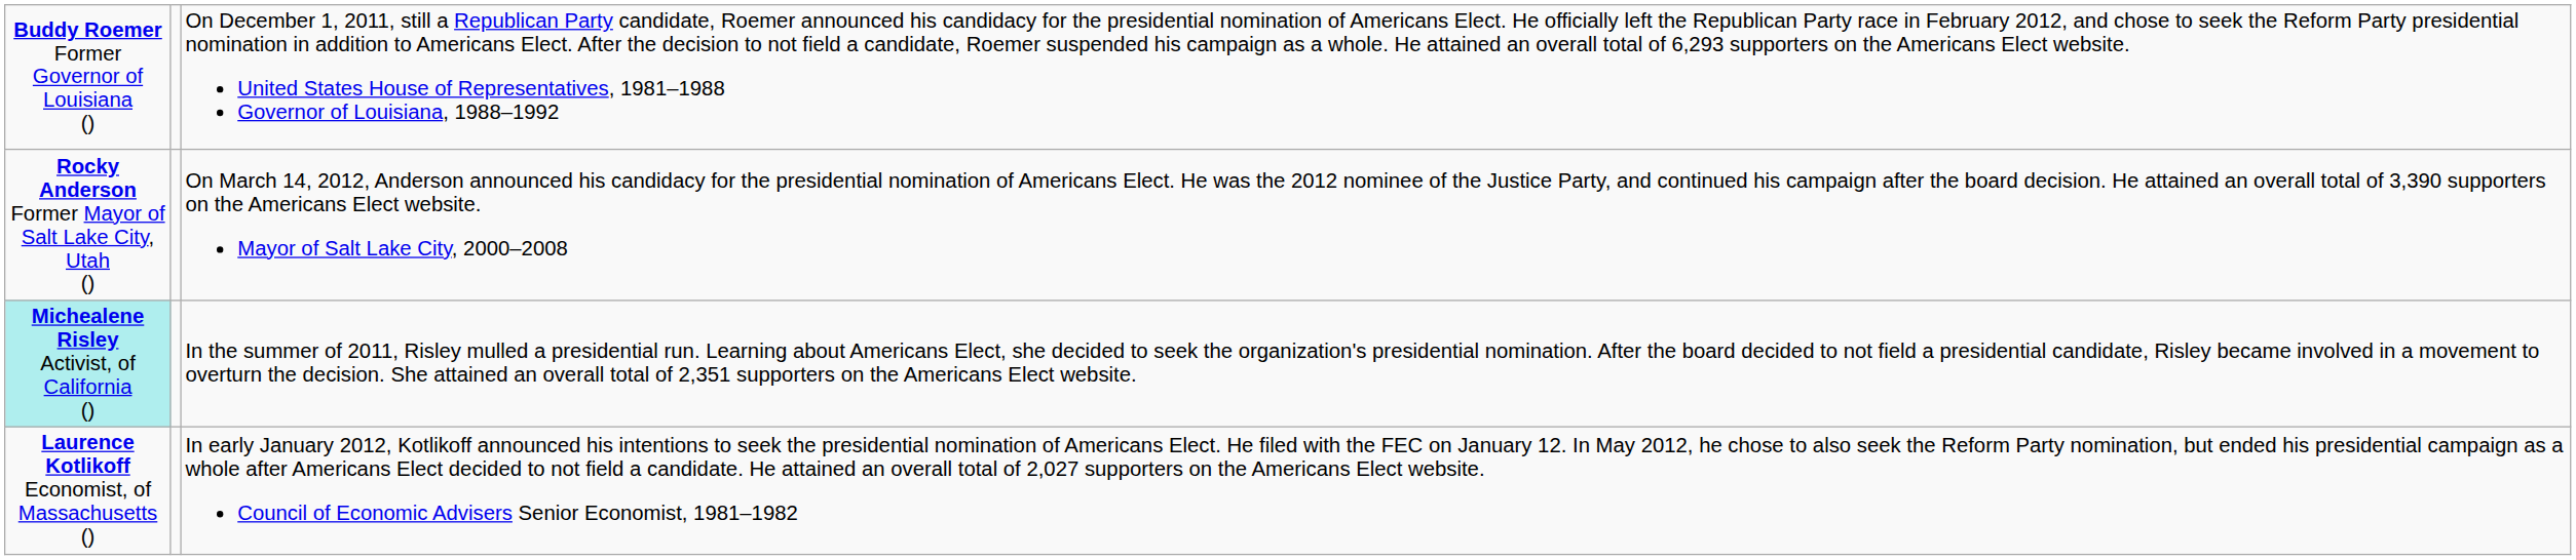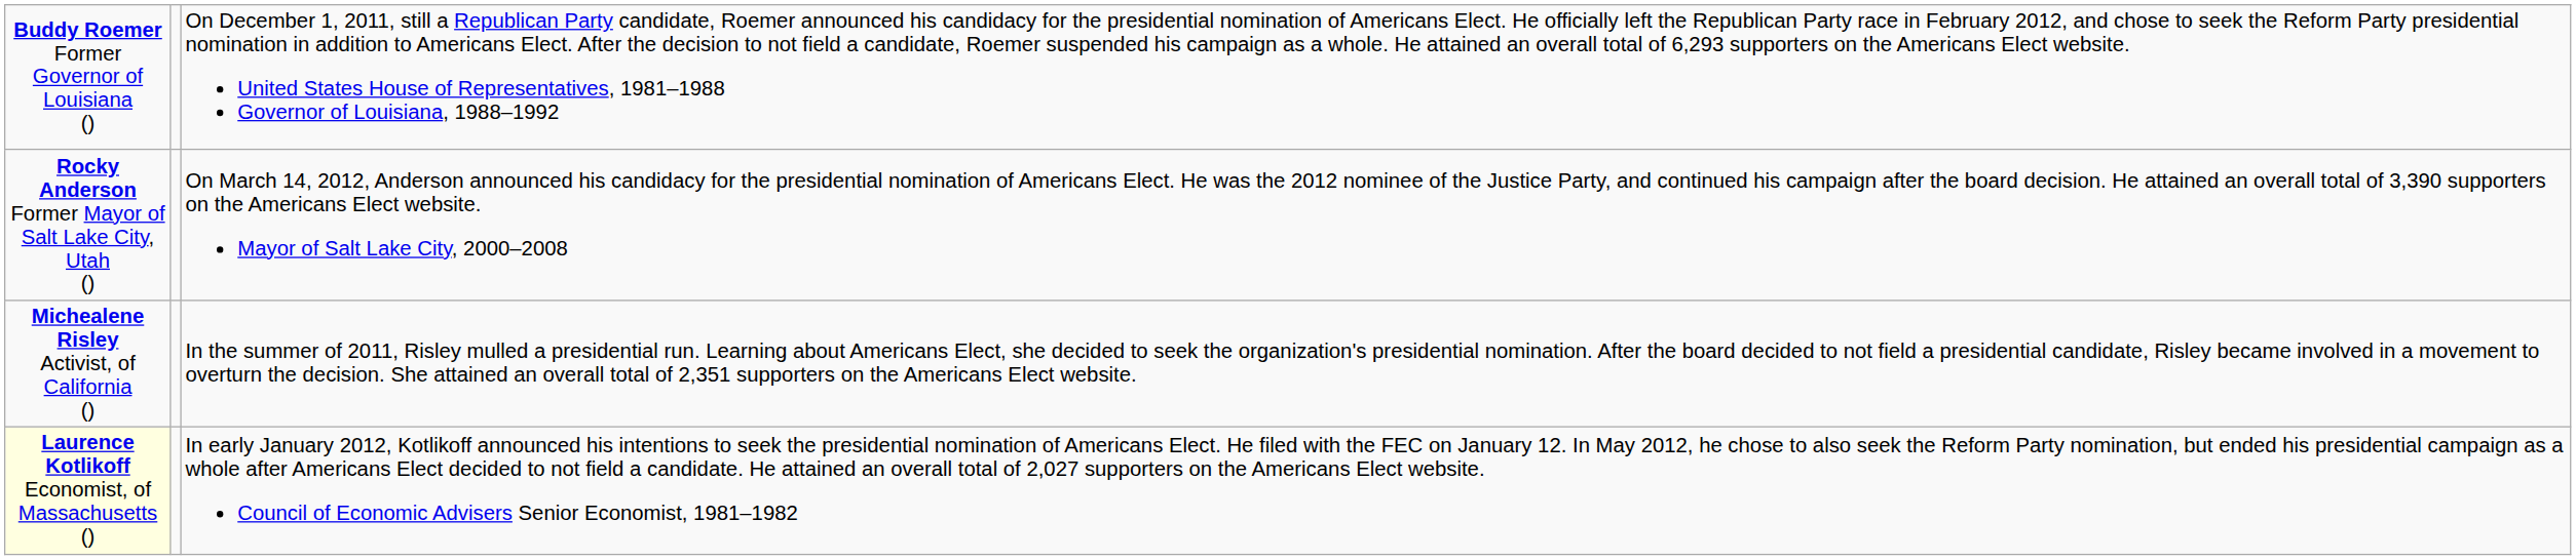row 3 | column 1: paleturquoise background -> no background
row 4 | column 1: no background -> lightyellow background
